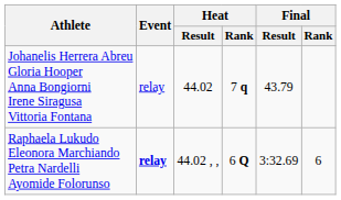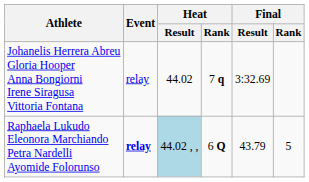row 3 | Final / Result: 43.79 -> 3:32.69
row 4 | Heat / Result: no background -> lightblue background
row 4 | Final / Result: 3:32.69 -> 43.79
row 4 | Final / Rank: 6 -> 5
